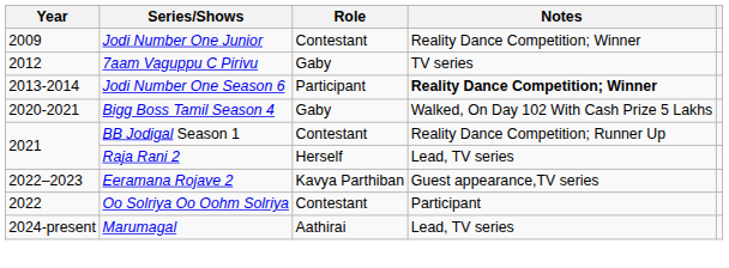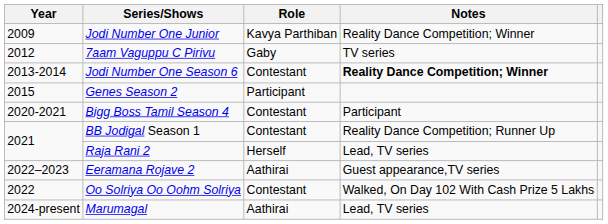Jodi Number One Junior | Role: Contestant -> Kavya Parthiban
Jodi Number One Season 6 | Role: Participant -> Contestant
+ row: 2015 | Genes Season 2 | Participant
Bigg Boss Tamil Season 4 | Role: Gaby -> Contestant
Bigg Boss Tamil Season 4 | Notes: Walked, On Day 102 With Cash Prize 5 Lakhs -> Participant
Eeramana Rojave 2 | Role: Kavya Parthiban -> Aathirai
Oo Solriya Oo Oohm Solriya | Notes: Participant -> Walked, On Day 102 With Cash Prize 5 Lakhs
